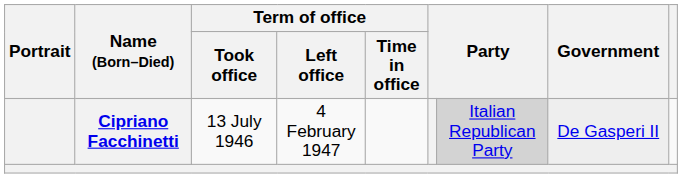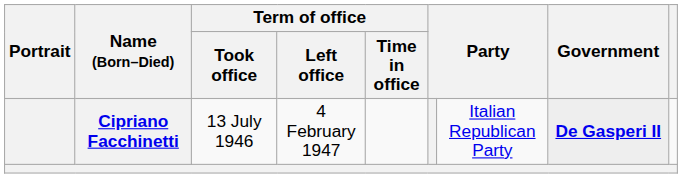Cipriano Facchinetti | column 7: lightgrey background -> no background
Cipriano Facchinetti | Government: normal -> bold
